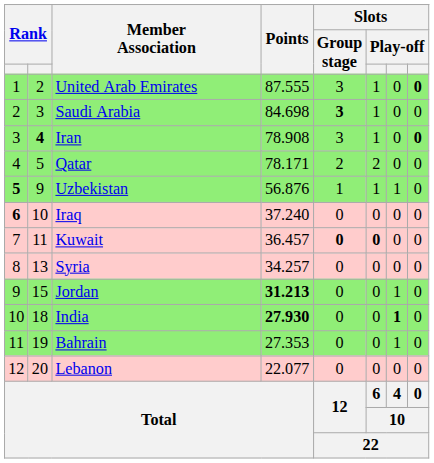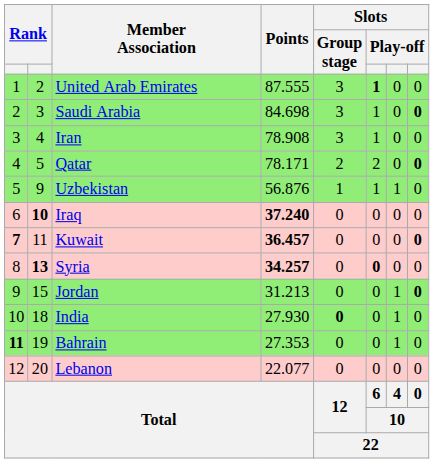United Arab Emirates | column 6: normal -> bold
United Arab Emirates | column 8: bold -> normal
Saudi Arabia | Slots / Group stage: bold -> normal
Saudi Arabia | column 8: normal -> bold
Iran | column 2: bold -> normal
Iran | column 8: bold -> normal
Qatar | column 8: normal -> bold
Uzbekistan | column 1: bold -> normal
Iraq | column 1: bold -> normal
Iraq | column 2: normal -> bold
Iraq | Points: normal -> bold
Kuwait | column 1: normal -> bold
Kuwait | Points: normal -> bold
Kuwait | Slots / Group stage: bold -> normal
Kuwait | column 6: bold -> normal
Kuwait | column 8: normal -> bold
Syria | column 2: normal -> bold
Syria | Points: normal -> bold
Syria | column 6: normal -> bold
Jordan | Points: bold -> normal
Jordan | column 8: normal -> bold
India | Points: bold -> normal
India | Slots / Group stage: normal -> bold
India | column 7: bold -> normal
Bahrain | column 1: normal -> bold
